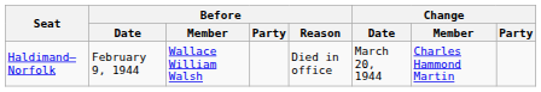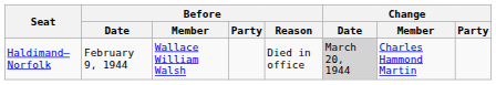Haldimand—Norfolk | Change / Date: no background -> lightgrey background
